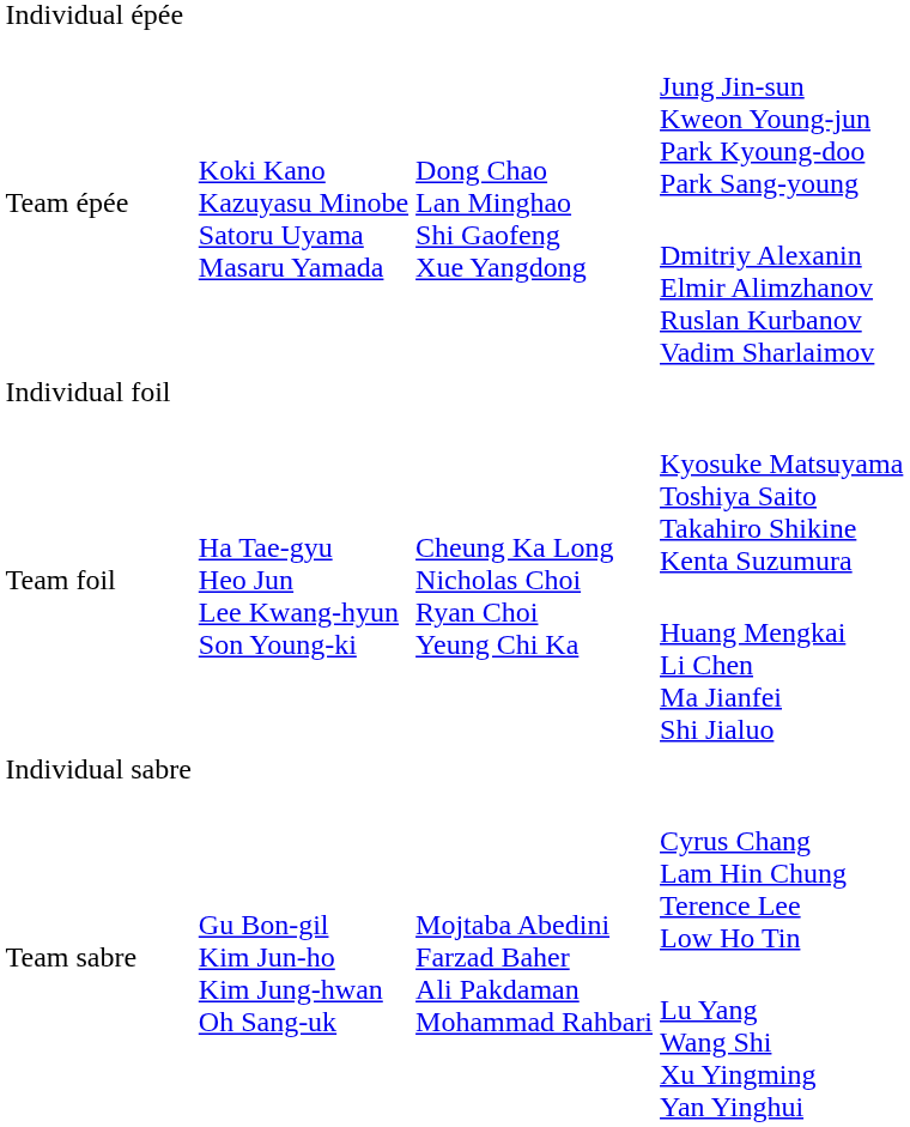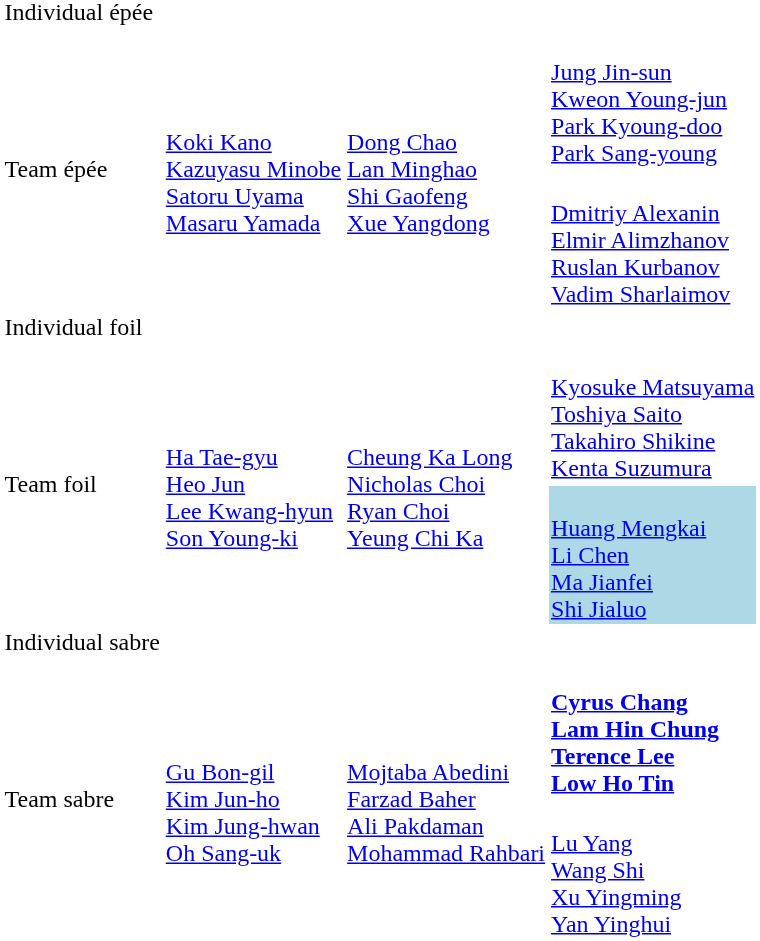Huang Mengkai Li Chen Ma Jianfei Shi Jialuo | column 4: no background -> lightblue background
Cyrus Chang Lam Hin Chung Terence Lee Low Ho Tin | column 4: normal -> bold
